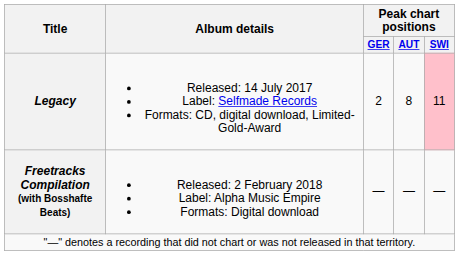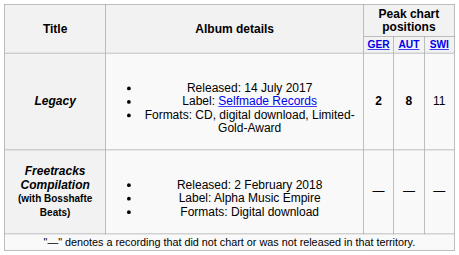Legacy | Peak chart positions / GER: normal -> bold
Legacy | Peak chart positions / AUT: normal -> bold
Legacy | Peak chart positions / SWI: pink background -> no background
